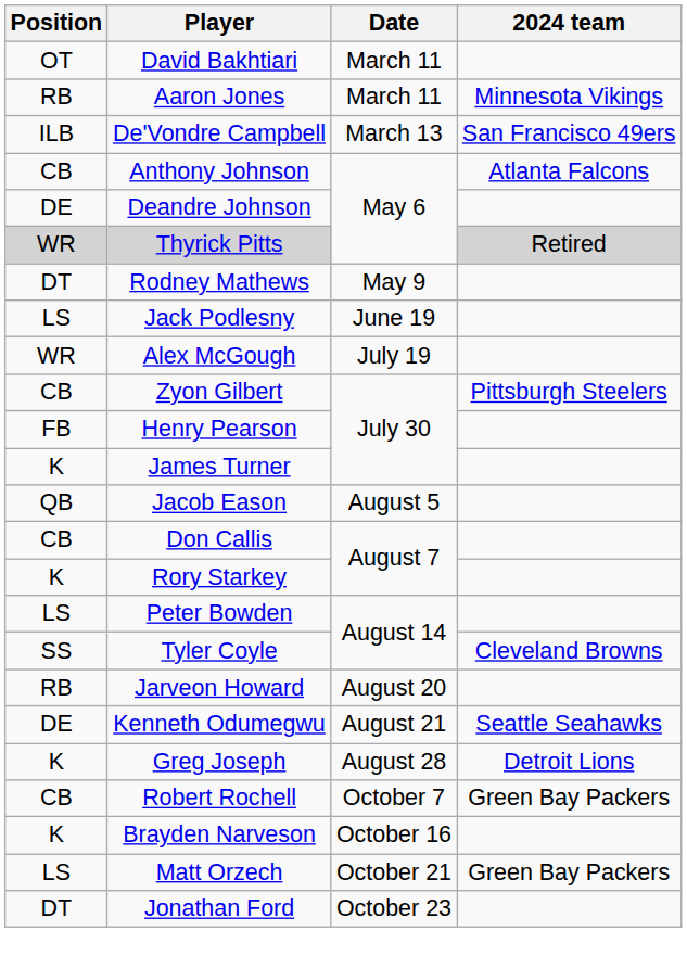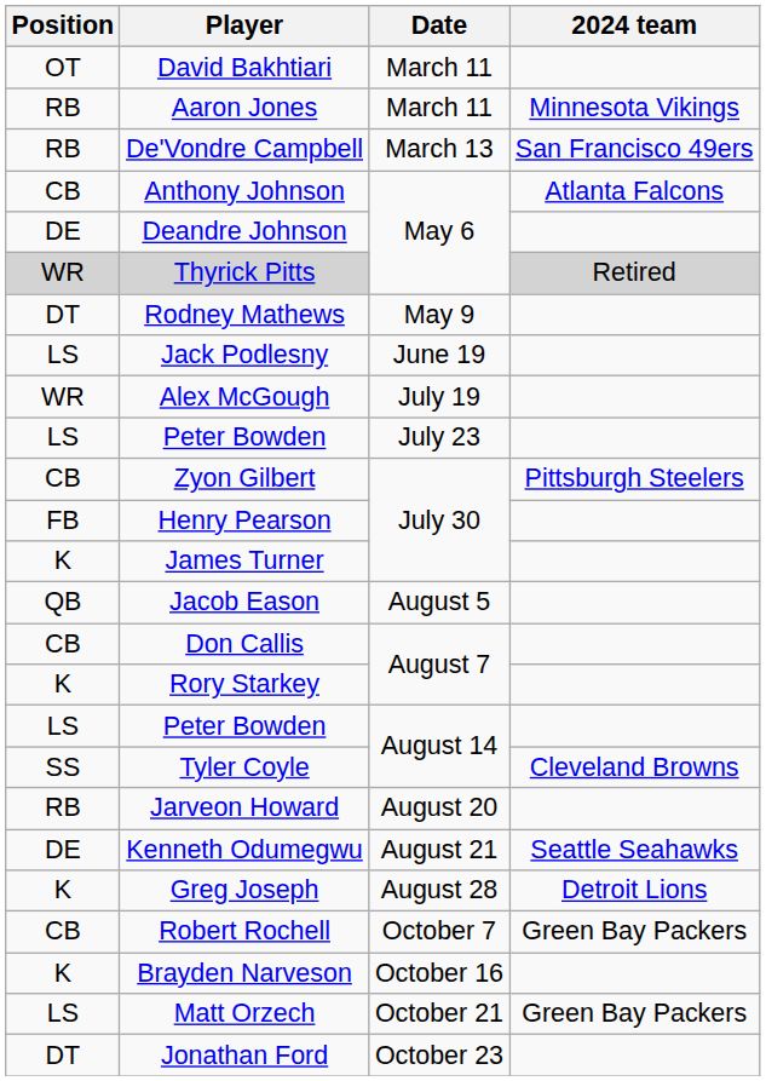De'Vondre Campbell | Position: ILB -> RB
+ row: LS | Peter Bowden | July 23
